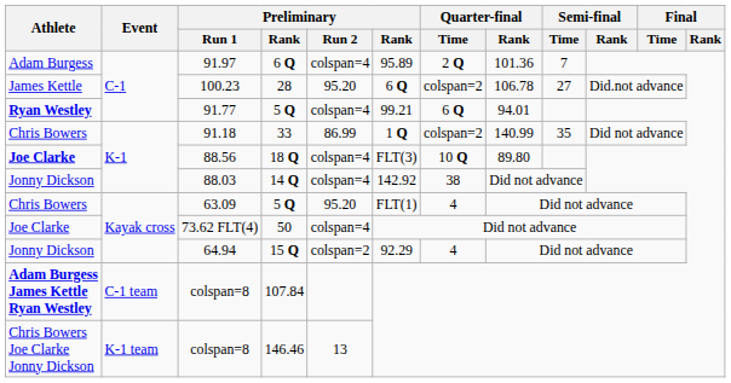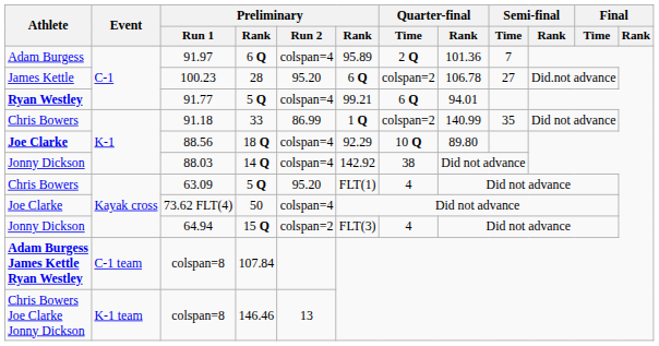88.56 | column 6: FLT(3) -> 92.29
64.94 | column 6: 92.29 -> FLT(3)
